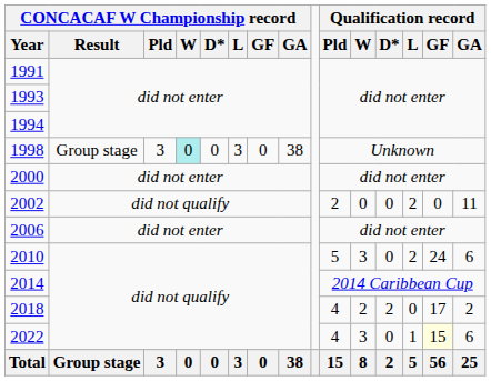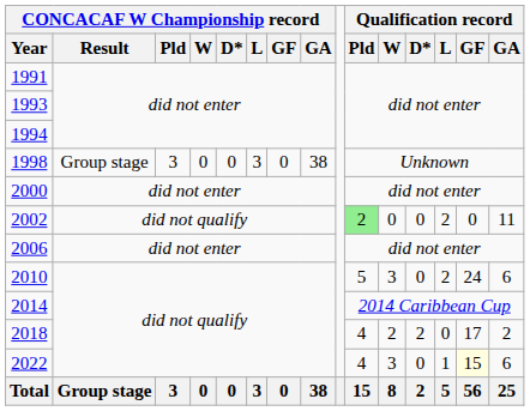1998 | CONCACAF W Championship record / W: paleturquoise background -> no background
2002 | Qualification record / Pld: no background -> lightgreen background
